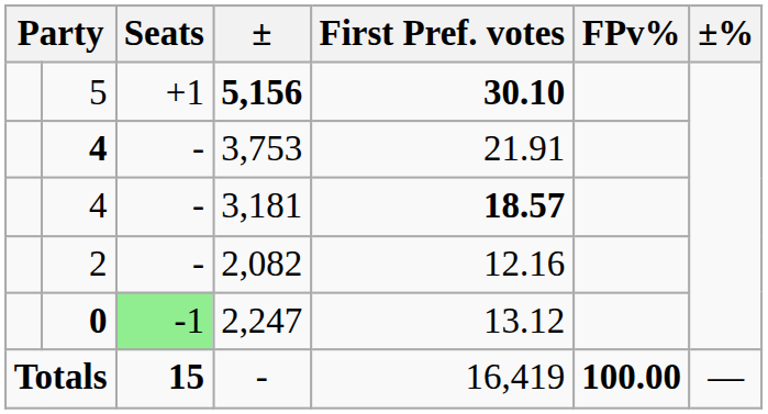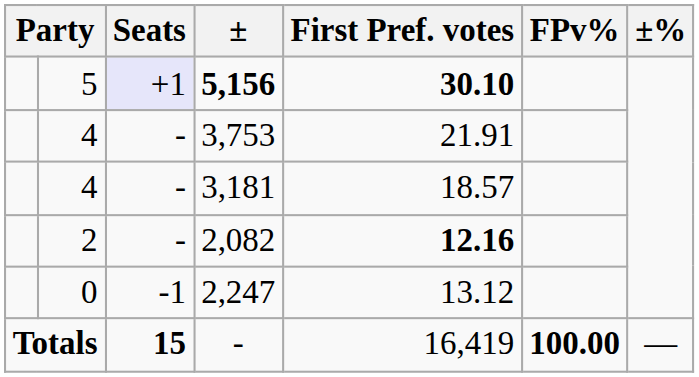5,156 | Seats: no background -> lavender background
3,753 | column 2: bold -> normal
3,181 | First Pref. votes: bold -> normal
2,082 | First Pref. votes: normal -> bold
2,247 | column 2: bold -> normal
2,247 | Seats: lightgreen background -> no background
